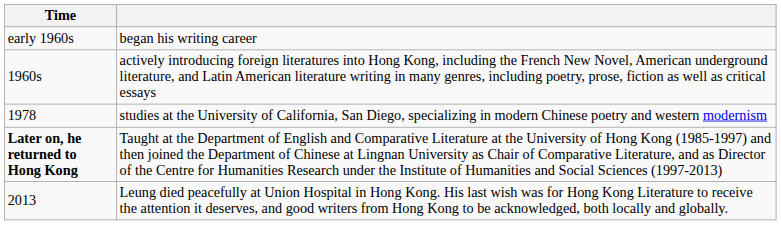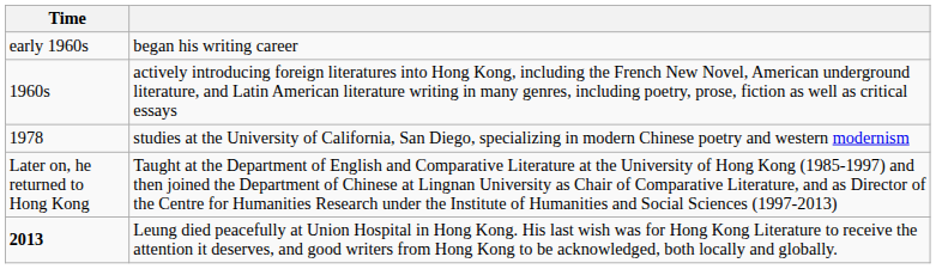row 5 | Time: bold -> normal
row 6 | Time: normal -> bold
